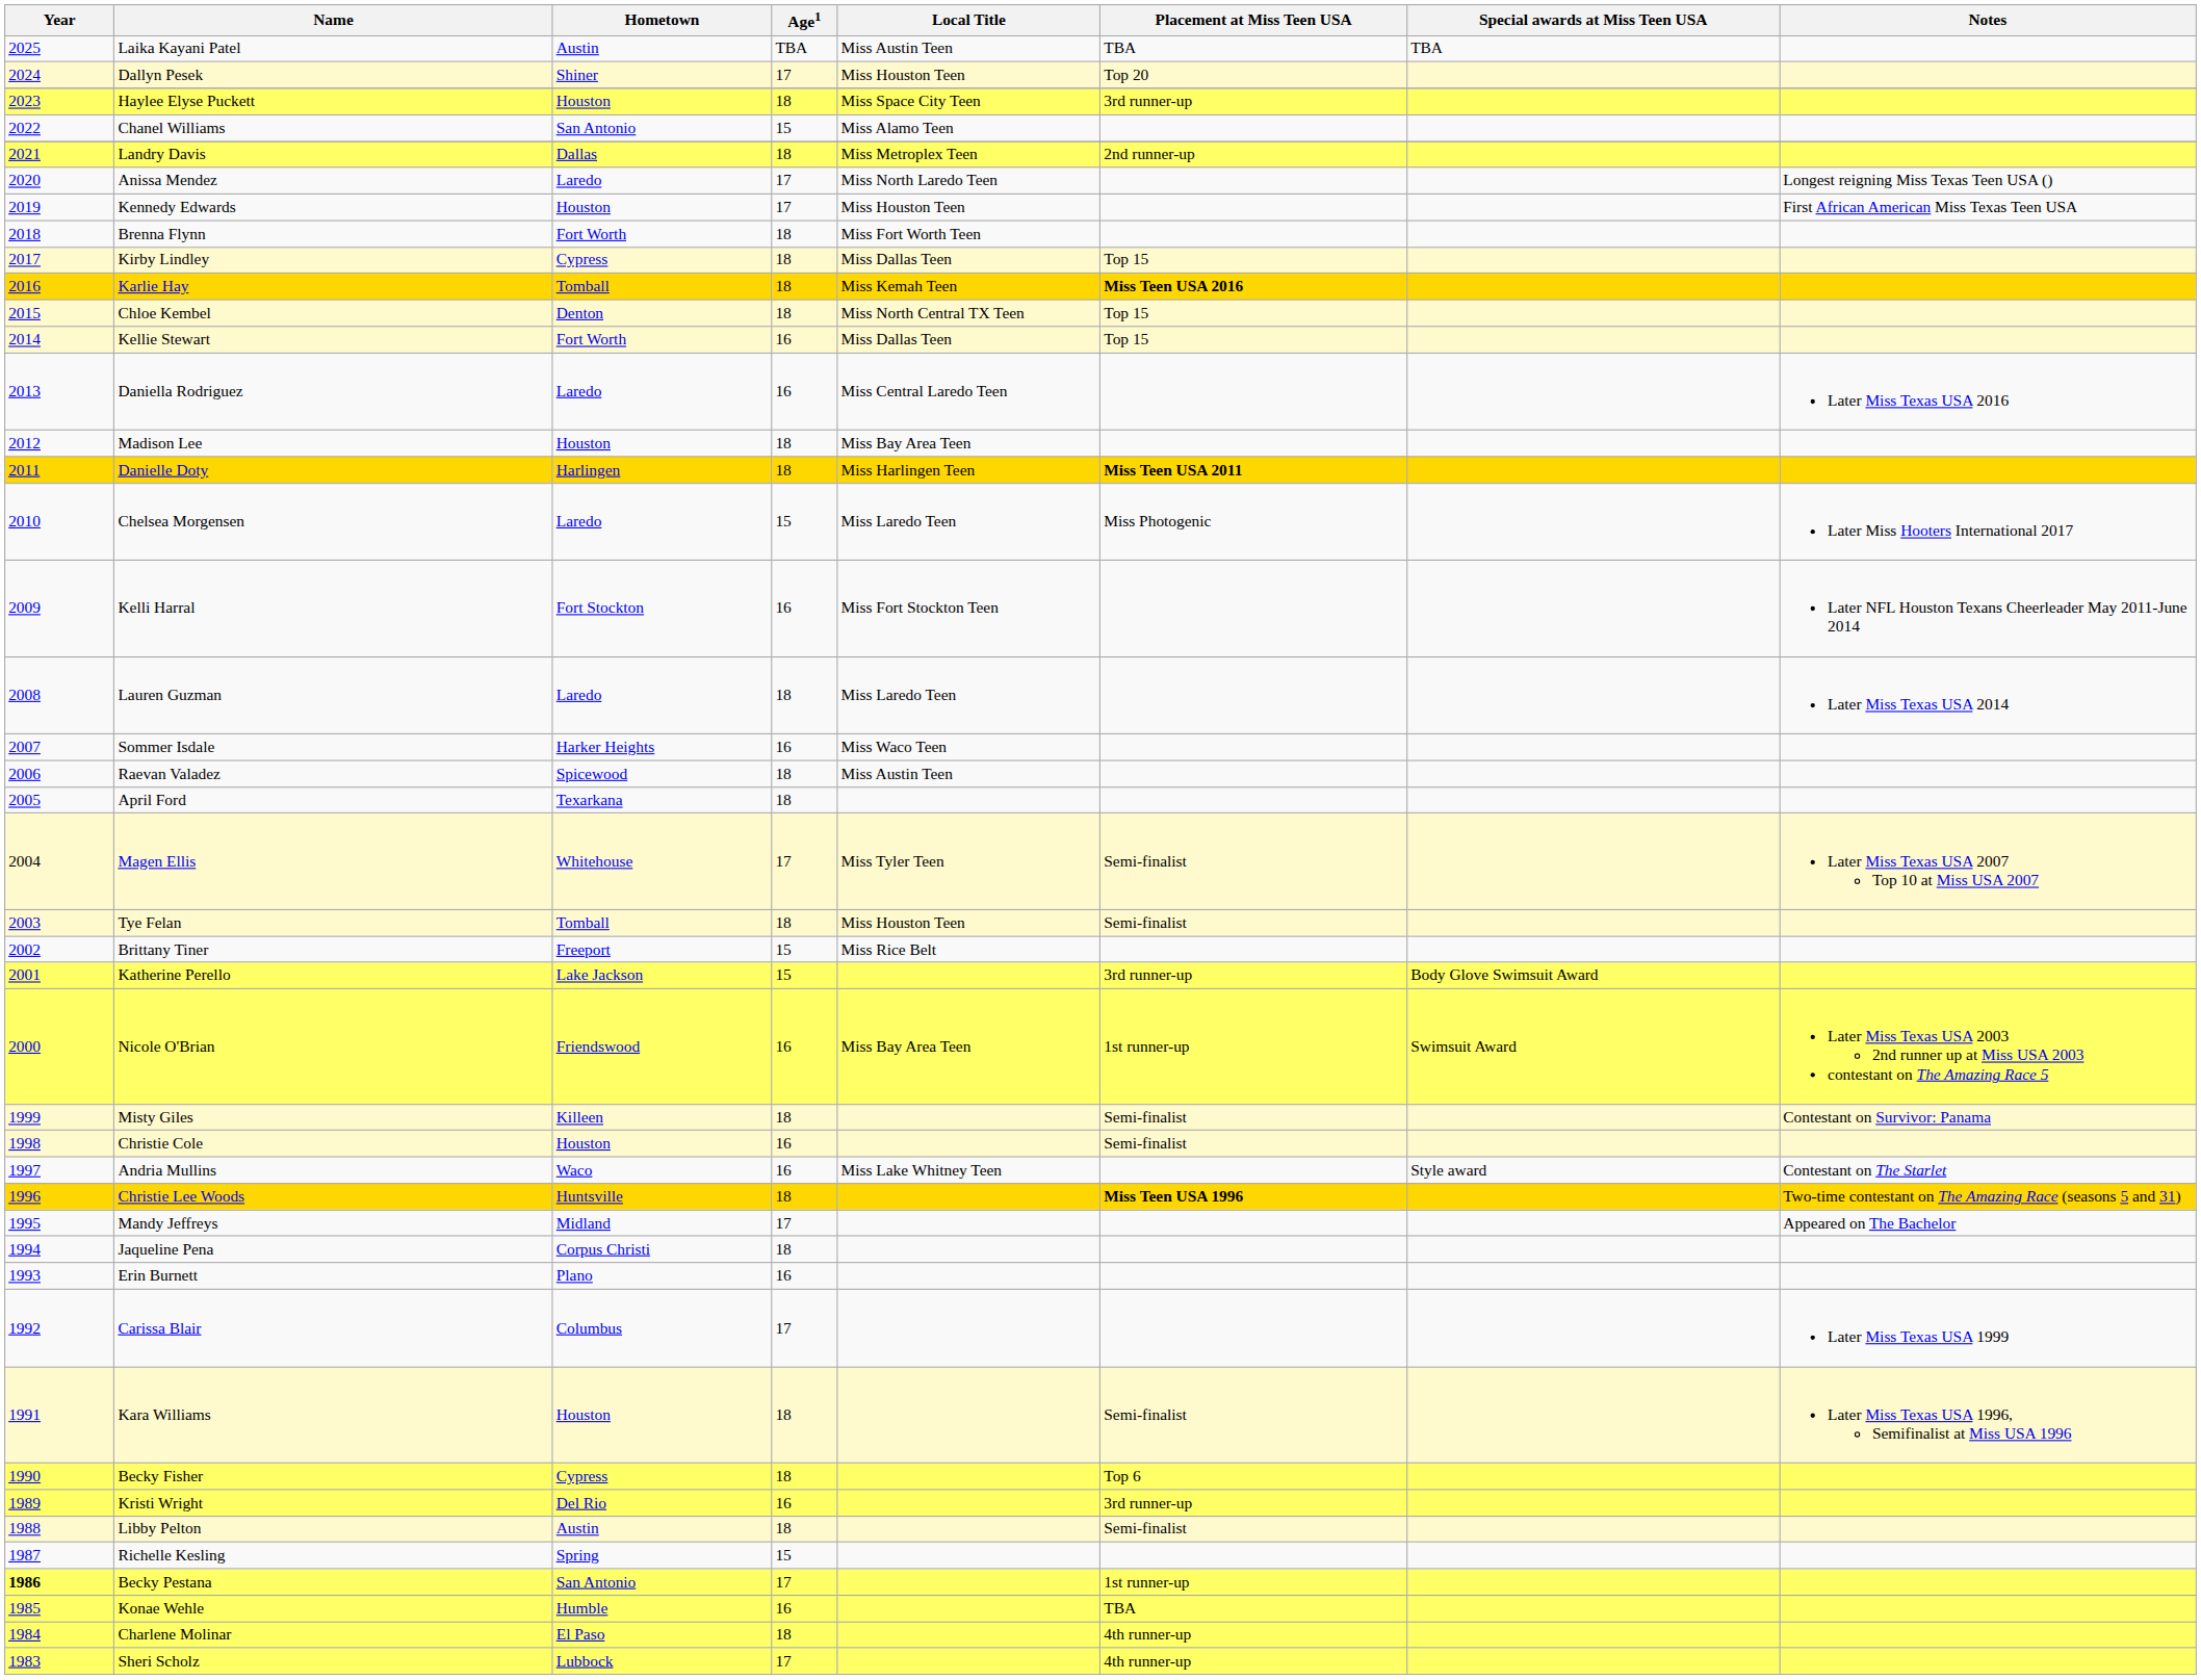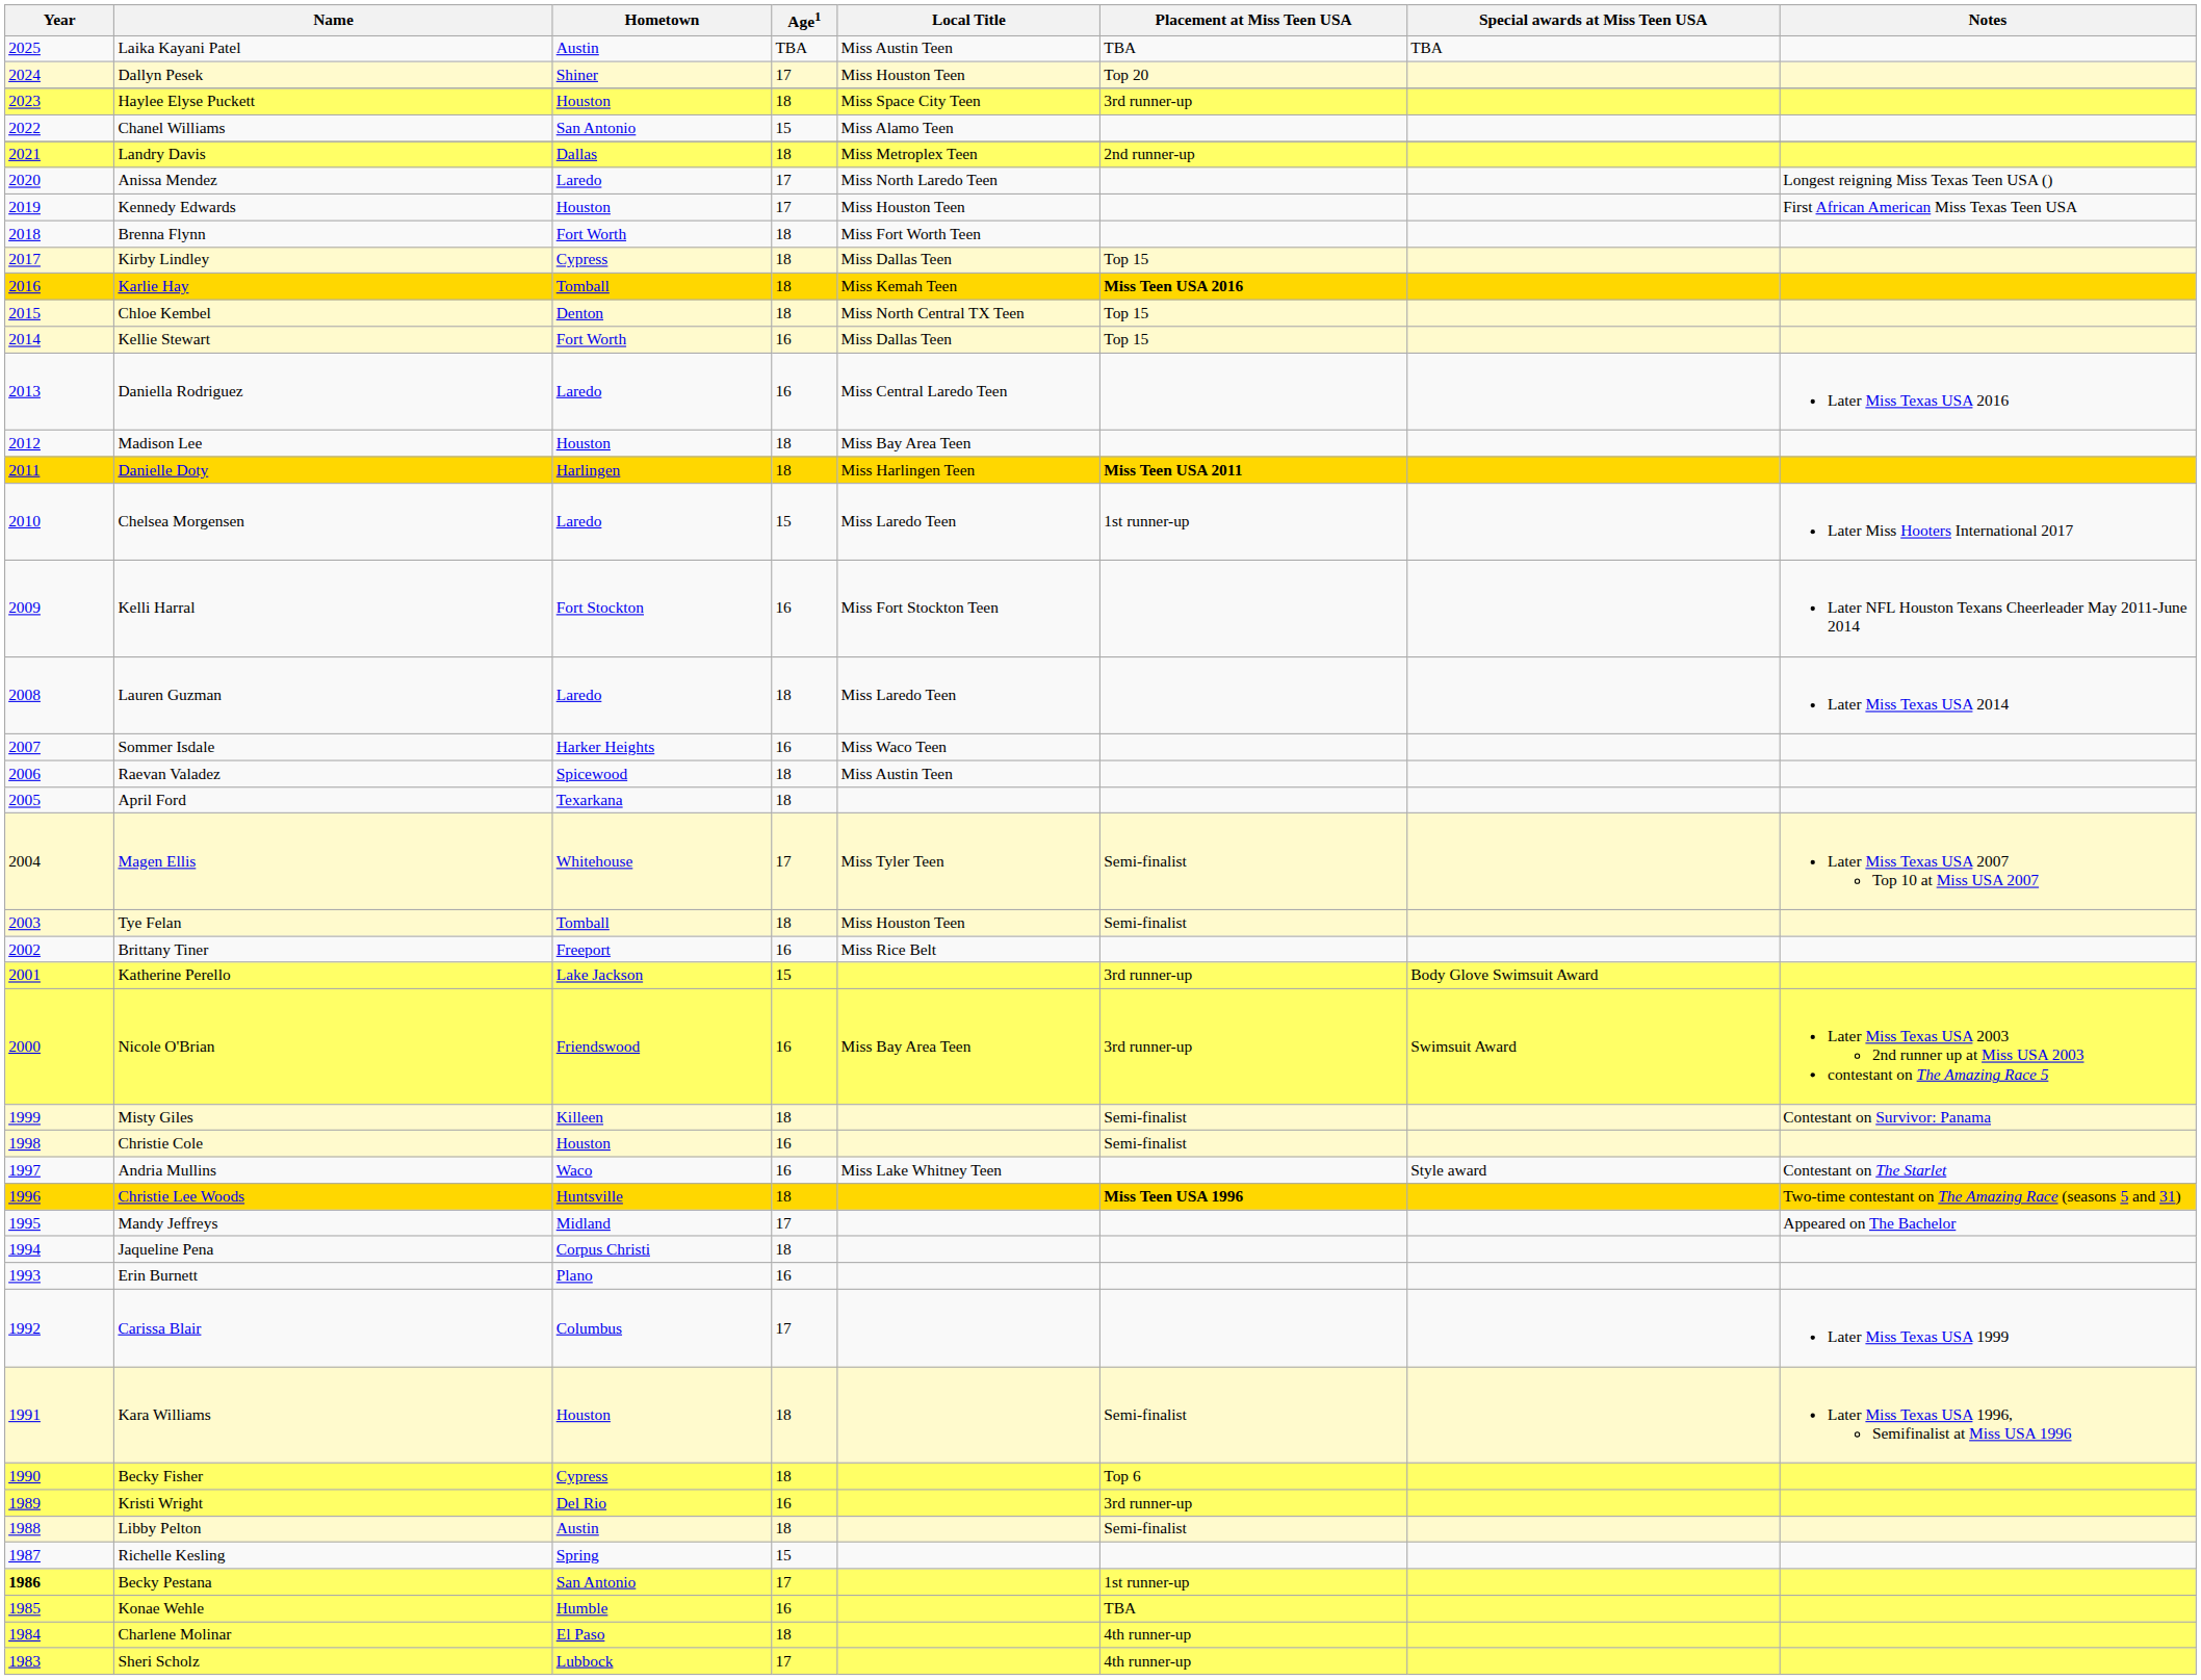Chelsea Morgensen | Placement at Miss Teen USA: Miss Photogenic -> 1st runner-up
Brittany Tiner | Age1: 15 -> 16
Nicole O'Brian | Placement at Miss Teen USA: 1st runner-up -> 3rd runner-up
